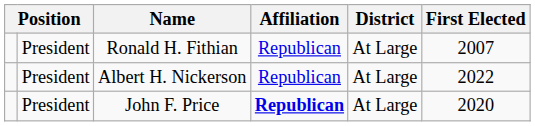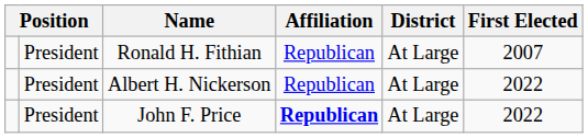John F. Price | First Elected: 2020 -> 2022
